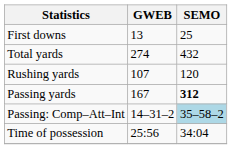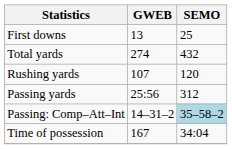Passing yards | GWEB: 167 -> 25:56
Passing yards | SEMO: bold -> normal
Time of possession | GWEB: 25:56 -> 167
